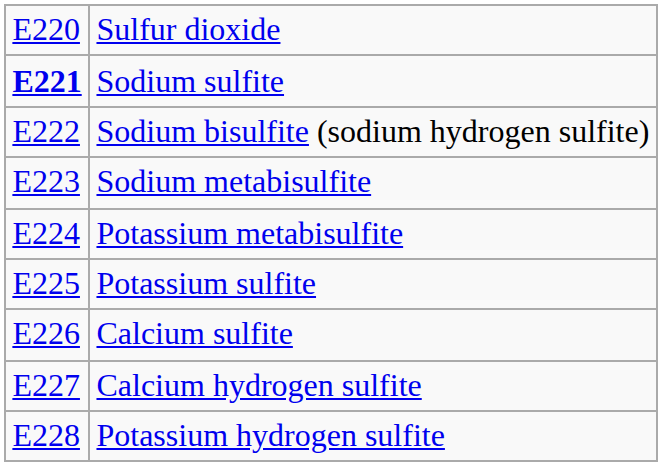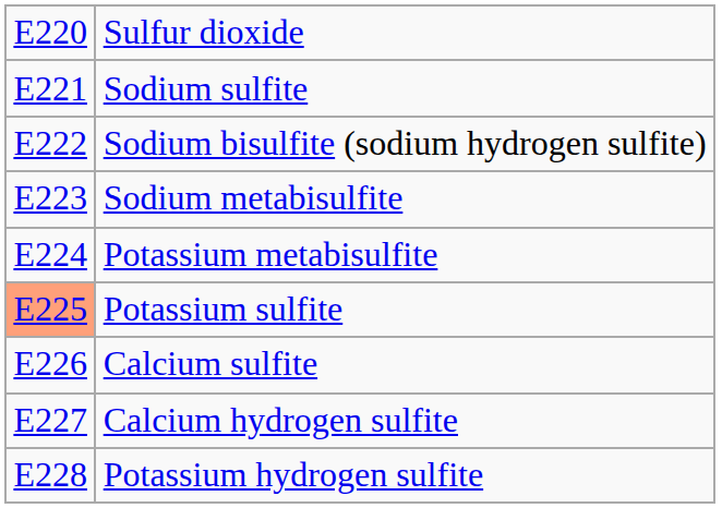Sodium sulfite | column 1: bold -> normal
Potassium sulfite | column 1: no background -> lightsalmon background
